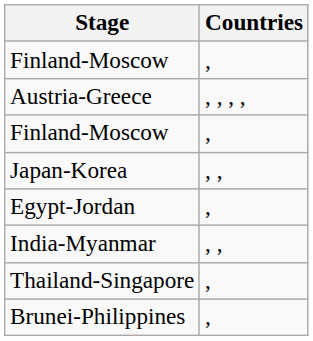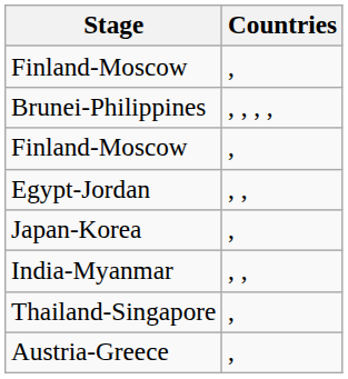row 3 | Stage: Austria-Greece -> Brunei-Philippines
row 5 | Stage: Japan-Korea -> Egypt-Jordan
row 6 | Stage: Egypt-Jordan -> Japan-Korea
row 9 | Stage: Brunei-Philippines -> Austria-Greece
